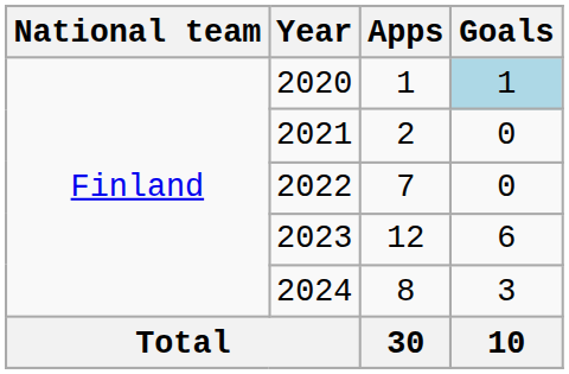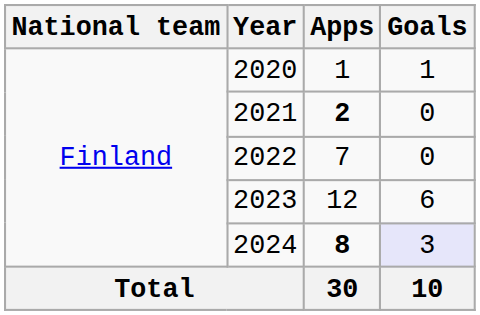2020 | Goals: lightblue background -> no background
2021 | Apps: normal -> bold
2024 | Apps: normal -> bold
2024 | Goals: no background -> lavender background
